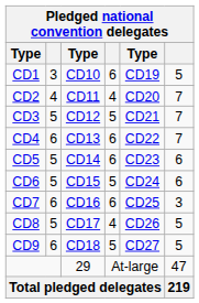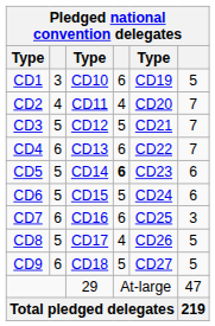CD5 | column 4: normal -> bold
